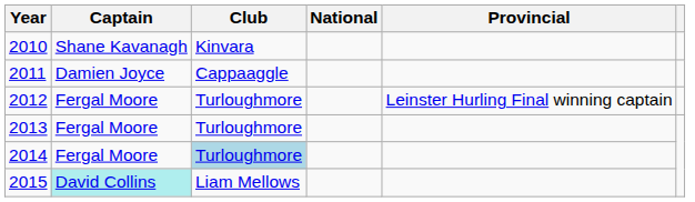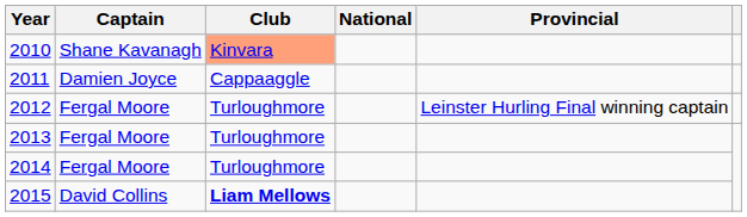2010 | Club: no background -> lightsalmon background
2014 | Club: lightblue background -> no background
2015 | Captain: paleturquoise background -> no background
2015 | Club: normal -> bold
